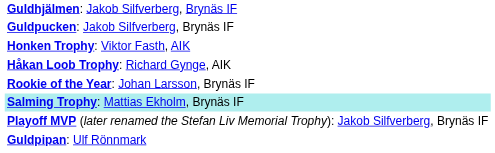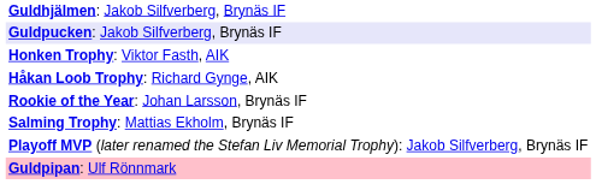Guldpucken: Jakob Silfverberg, Brynäs IF | column 1: no background -> lavender background
Salming Trophy: Mattias Ekholm, Brynäs IF | column 1: paleturquoise background -> no background
Guldpipan: Ulf Rönnmark | column 1: no background -> pink background
